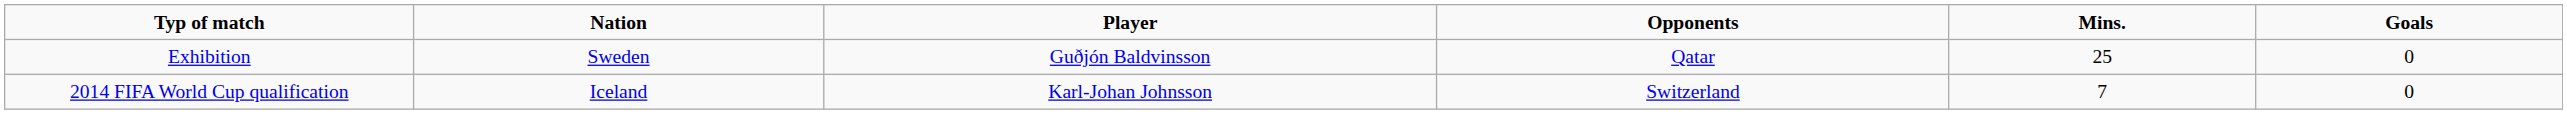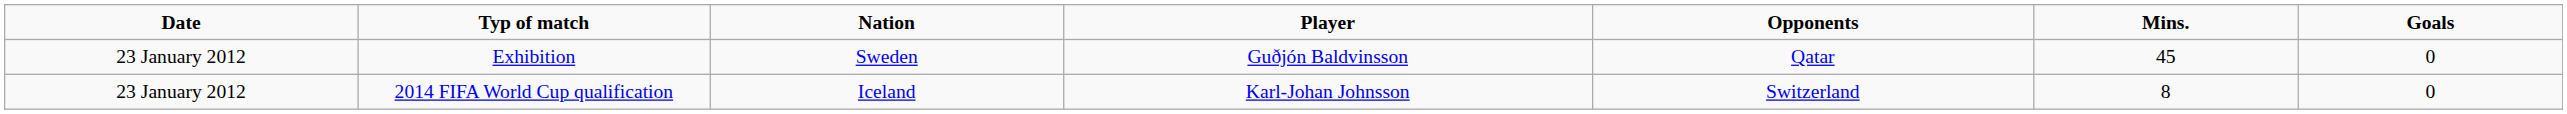+ column: Date | 23 January 2012 | 23 January 2012
Exhibition | Mins.: 25 -> 45
2014 FIFA World Cup qualification | Mins.: 7 -> 8
